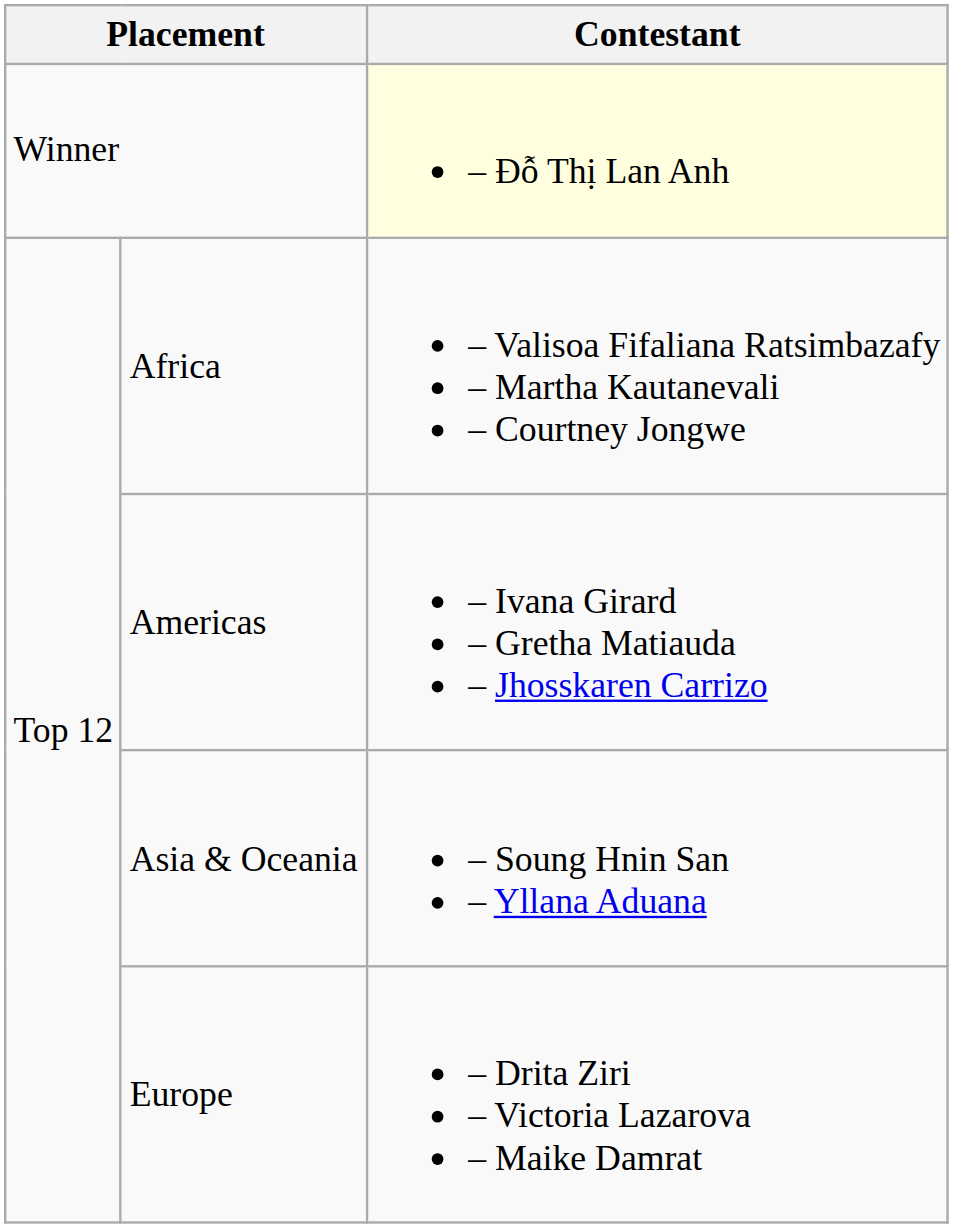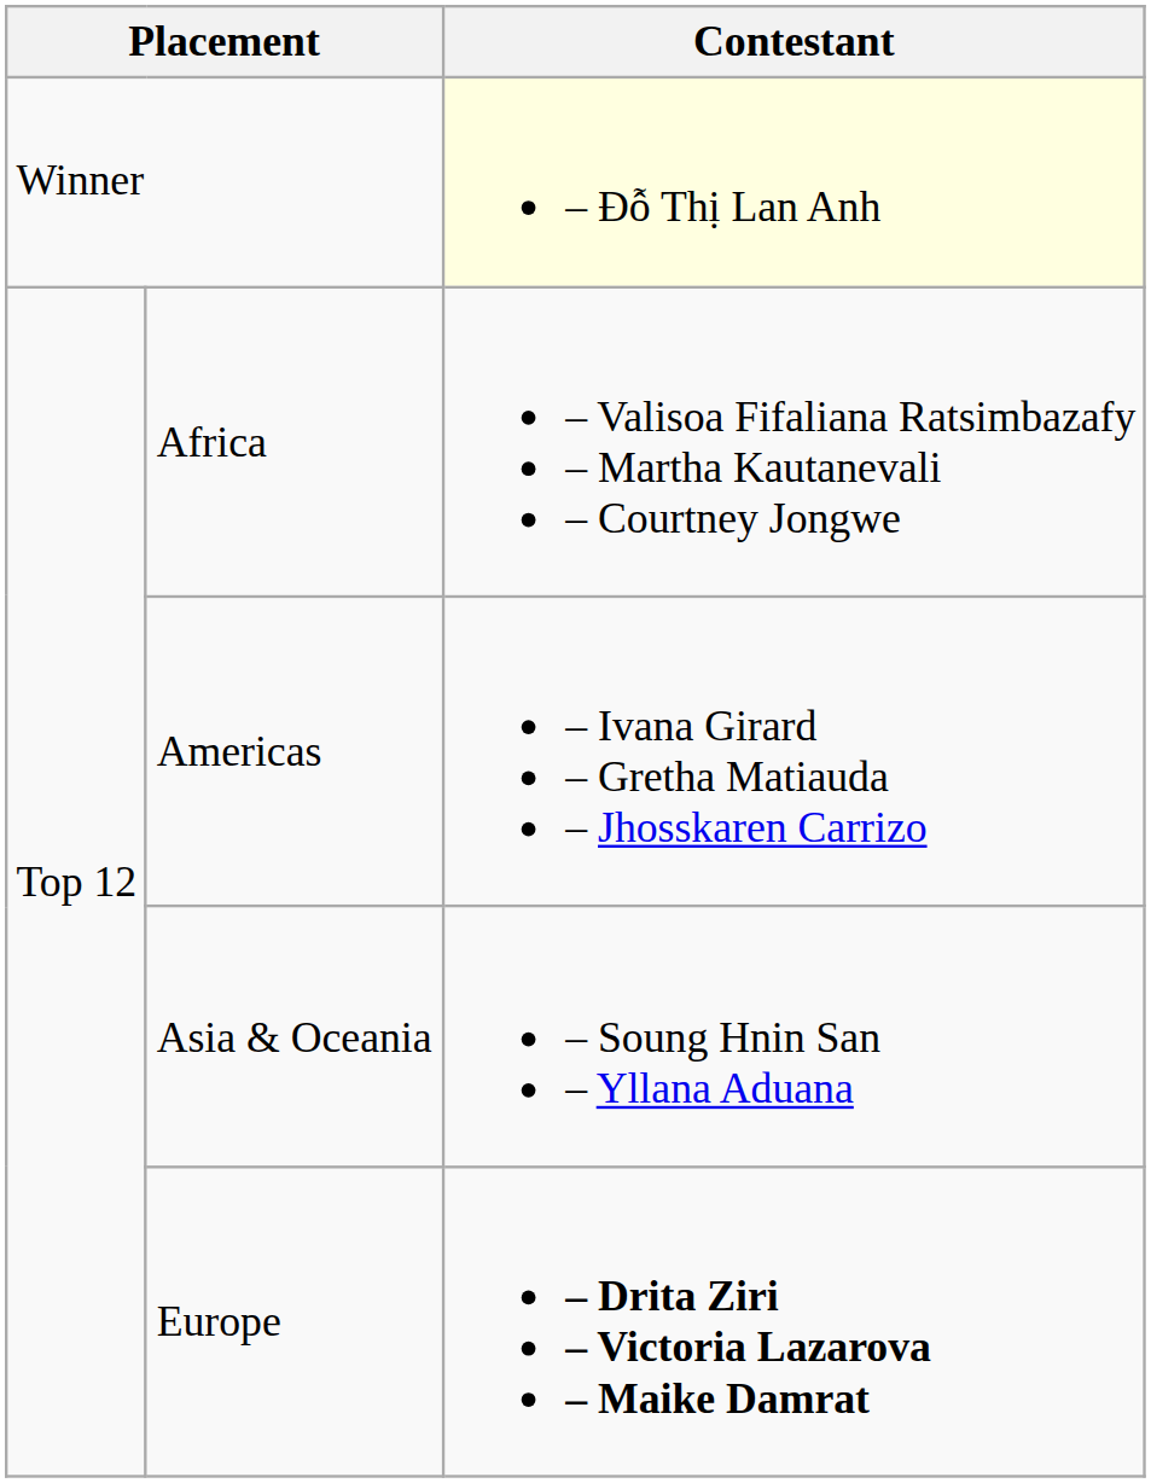Europe | Contestant: normal -> bold
